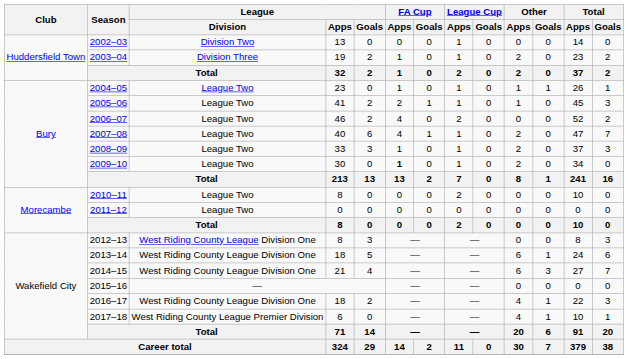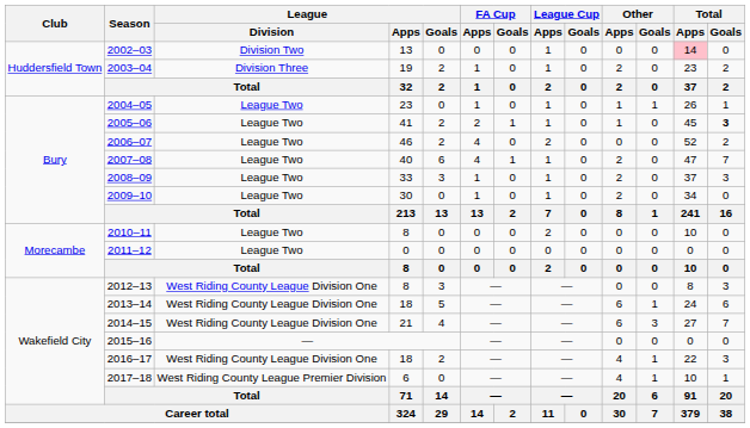2002–03 | Total / Apps: no background -> pink background
2005–06 | Total / Goals: normal -> bold
2009–10 | FA Cup / Apps: bold -> normal
